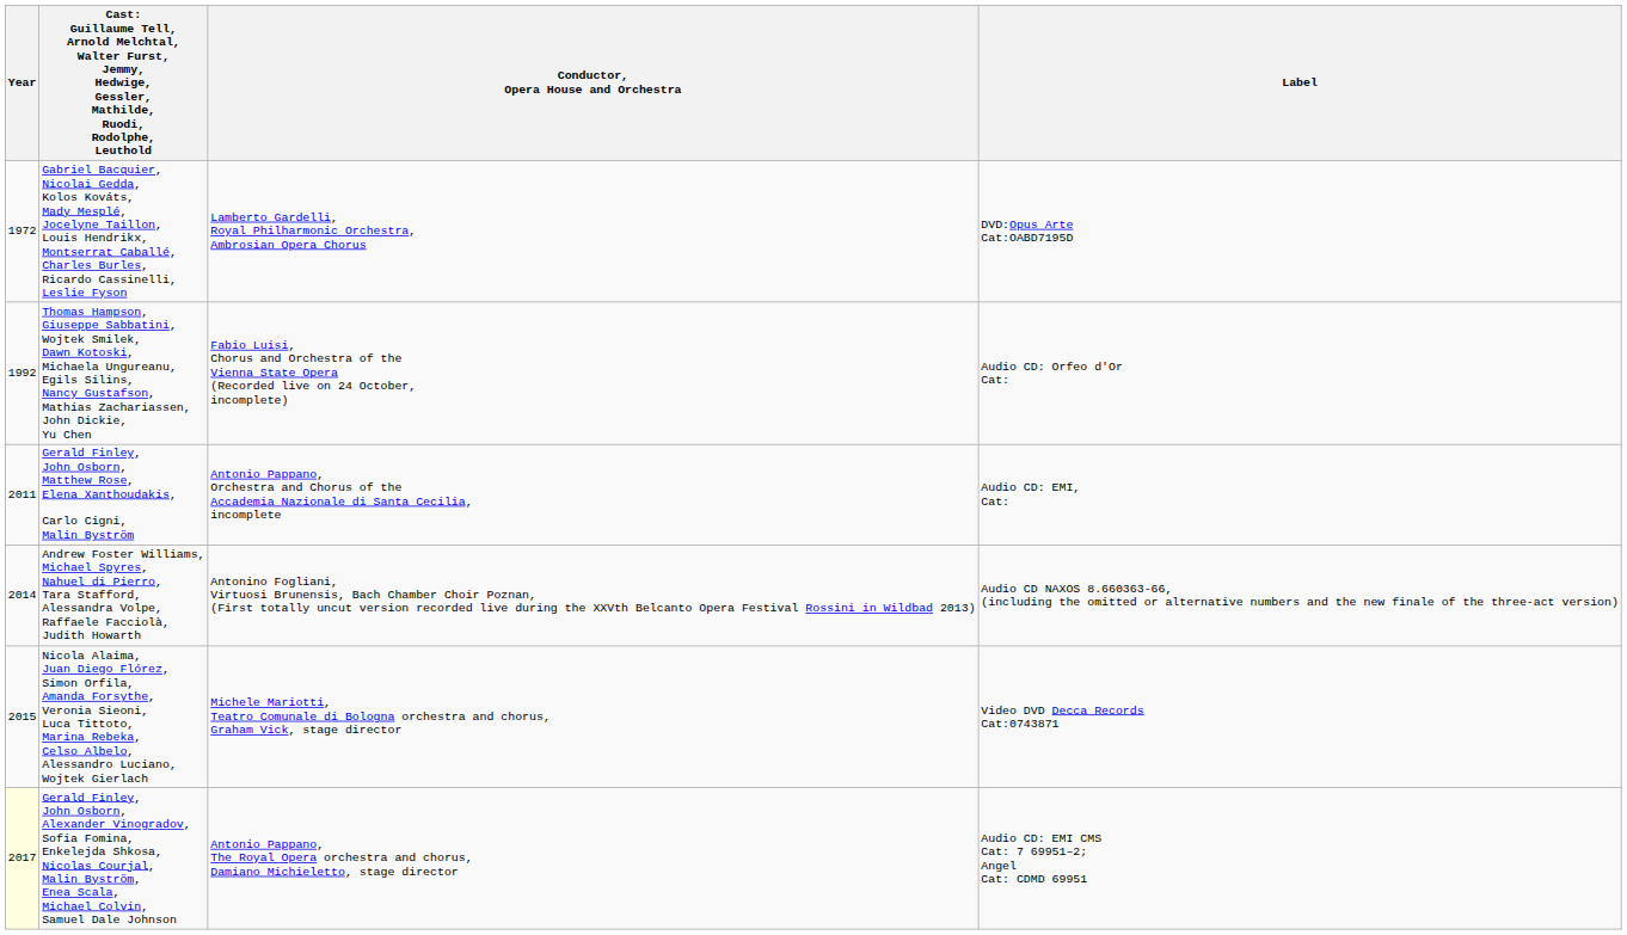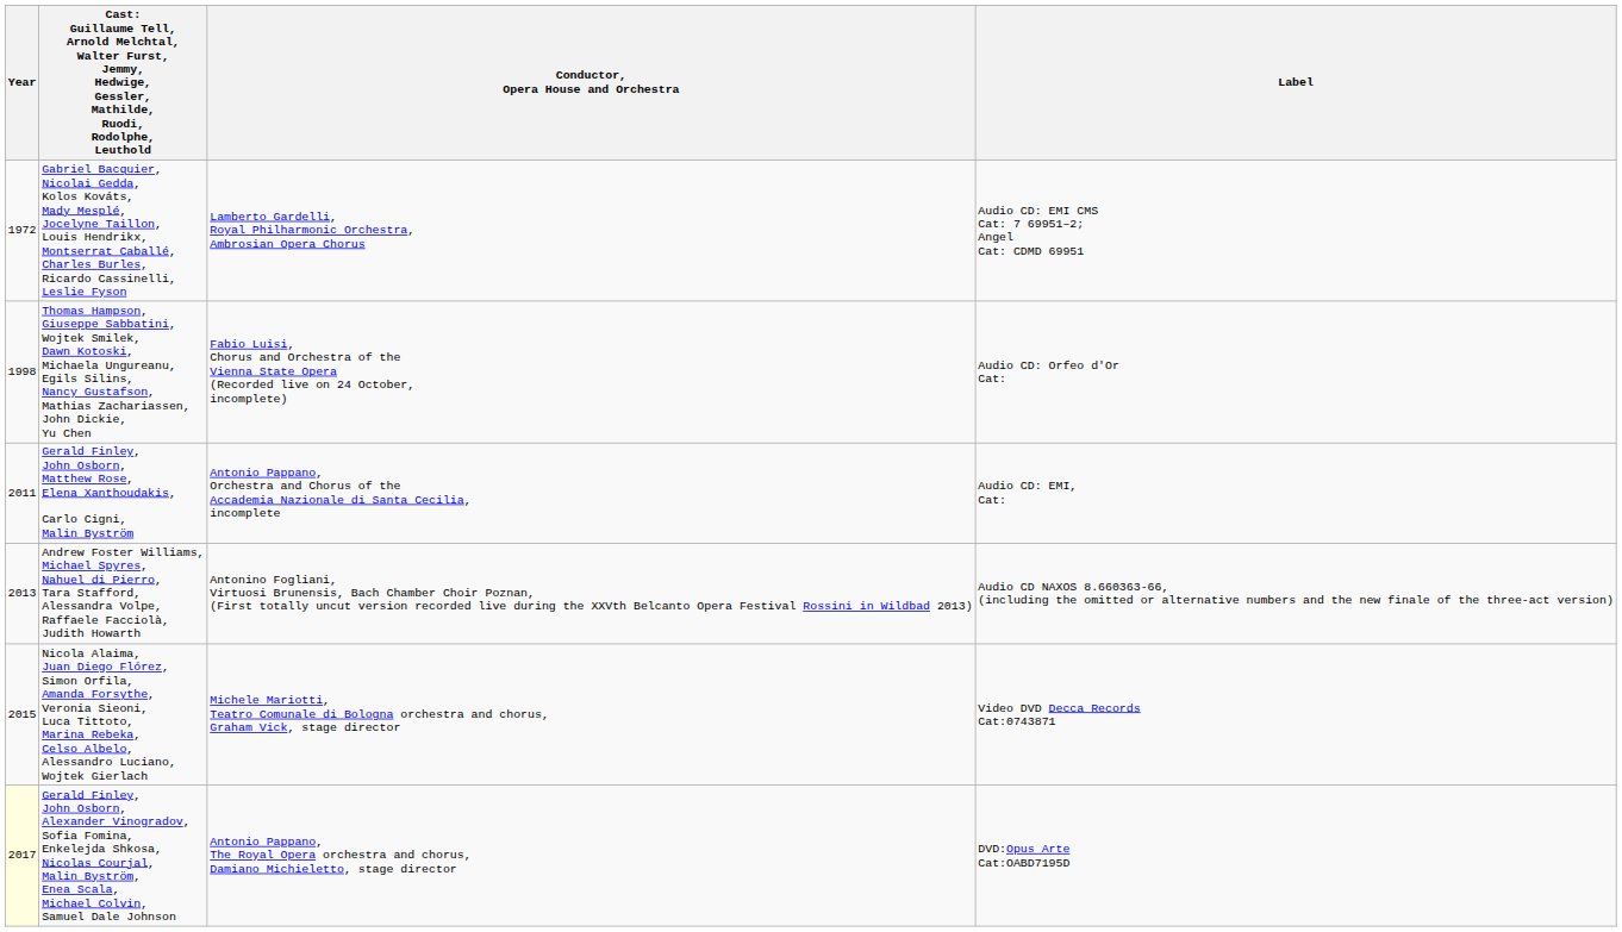row 2 | Label: DVD:Opus Arte Cat:OABD7195D -> Audio CD: EMI CMS Cat: 7 69951–2; Angel Cat: CDMD 69951
row 3 | Year: 1992 -> 1998
row 5 | Year: 2014 -> 2013
row 7 | Label: Audio CD: EMI CMS Cat: 7 69951–2; Angel Cat: CDMD 69951 -> DVD:Opus Arte Cat:OABD7195D
